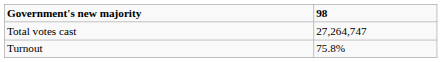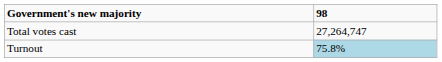Turnout | 98: no background -> lightblue background
